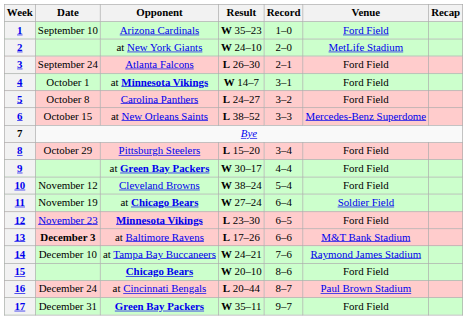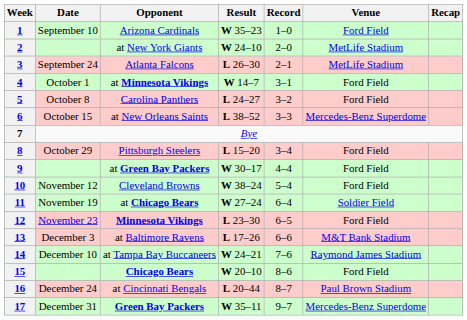3 | Venue: Ford Field -> MetLife Stadium
13 | Date: bold -> normal
17 | Venue: Ford Field -> Mercedes-Benz Superdome
